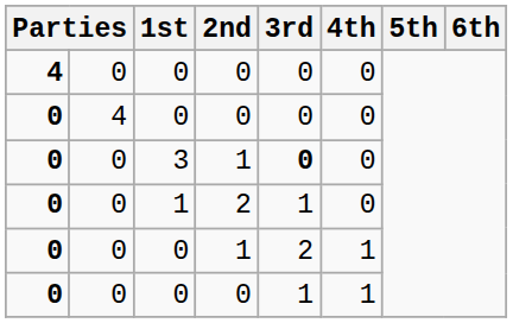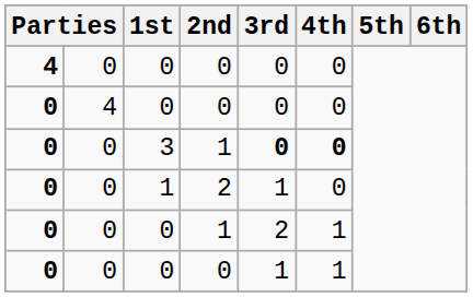3 | 4th: normal -> bold
